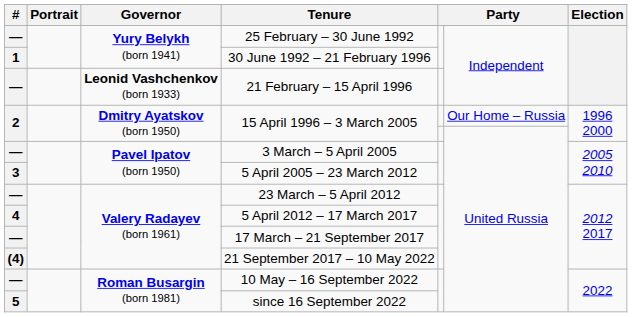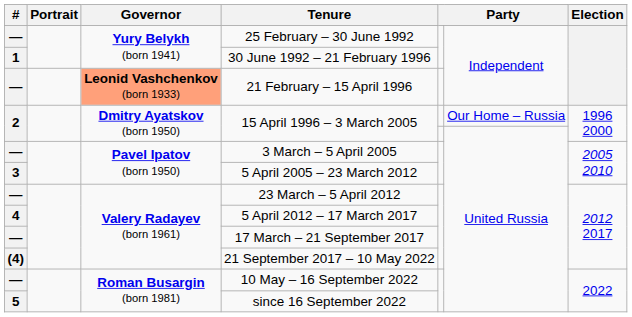21 February – 15 April 1996 | Governor: no background -> lightsalmon background
